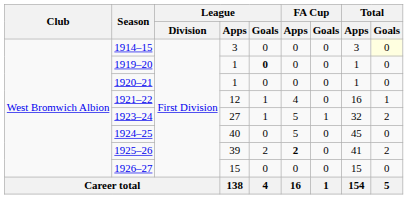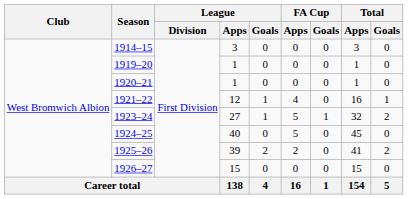1914–15 | Total / Goals: lightyellow background -> no background
1919–20 | League / Goals: bold -> normal
1925–26 | FA Cup / Apps: bold -> normal
